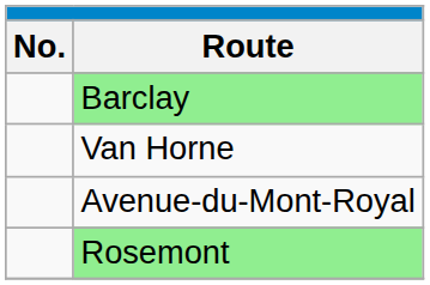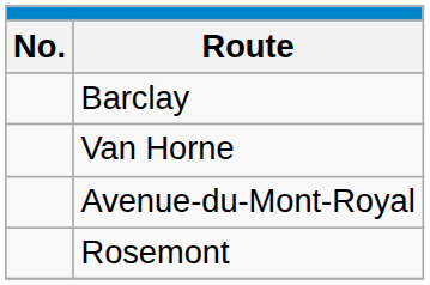Barclay | Route: lightgreen background -> no background
Rosemont | Route: lightgreen background -> no background
